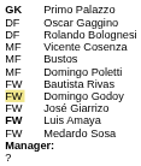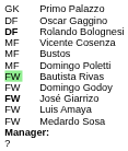Primo Palazzo | column 1: bold -> normal
Rolando Bolognesi | column 1: normal -> bold
Bautista Rivas | column 1: no background -> lightgreen background
Domingo Godoy | column 1: khaki background -> no background
José Giarrizo | column 1: normal -> bold
Luis Amaya | column 1: bold -> normal
